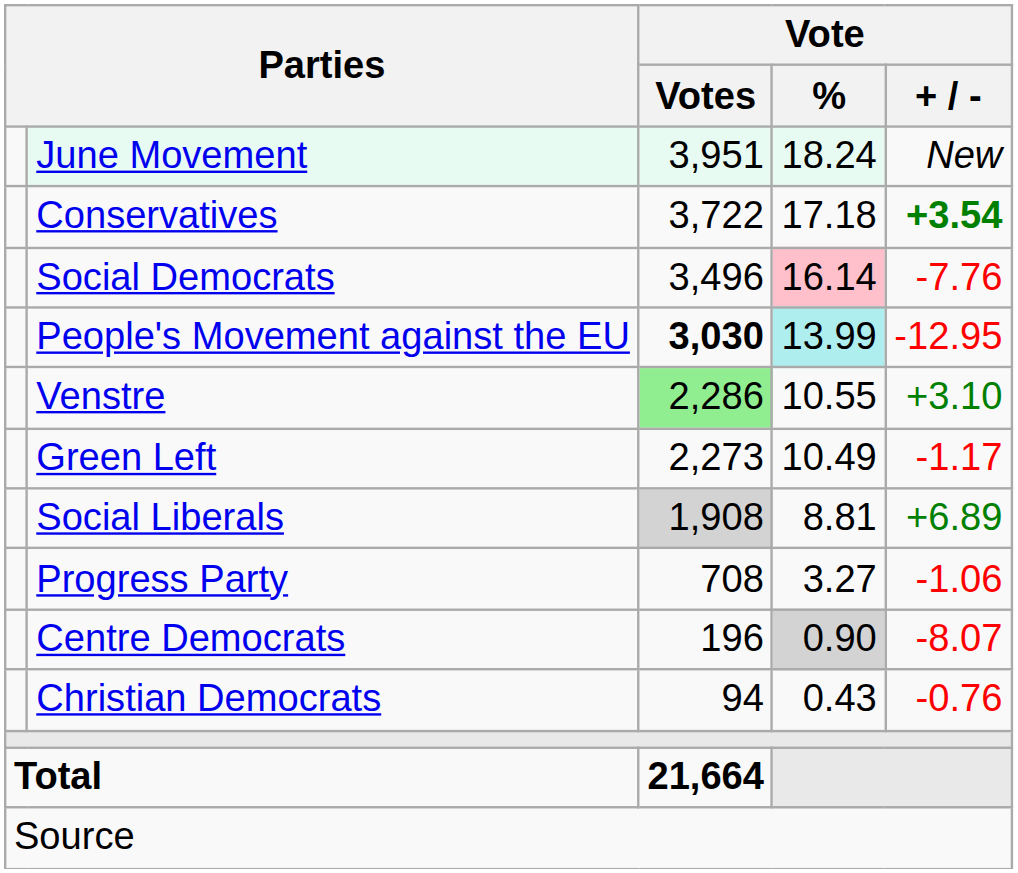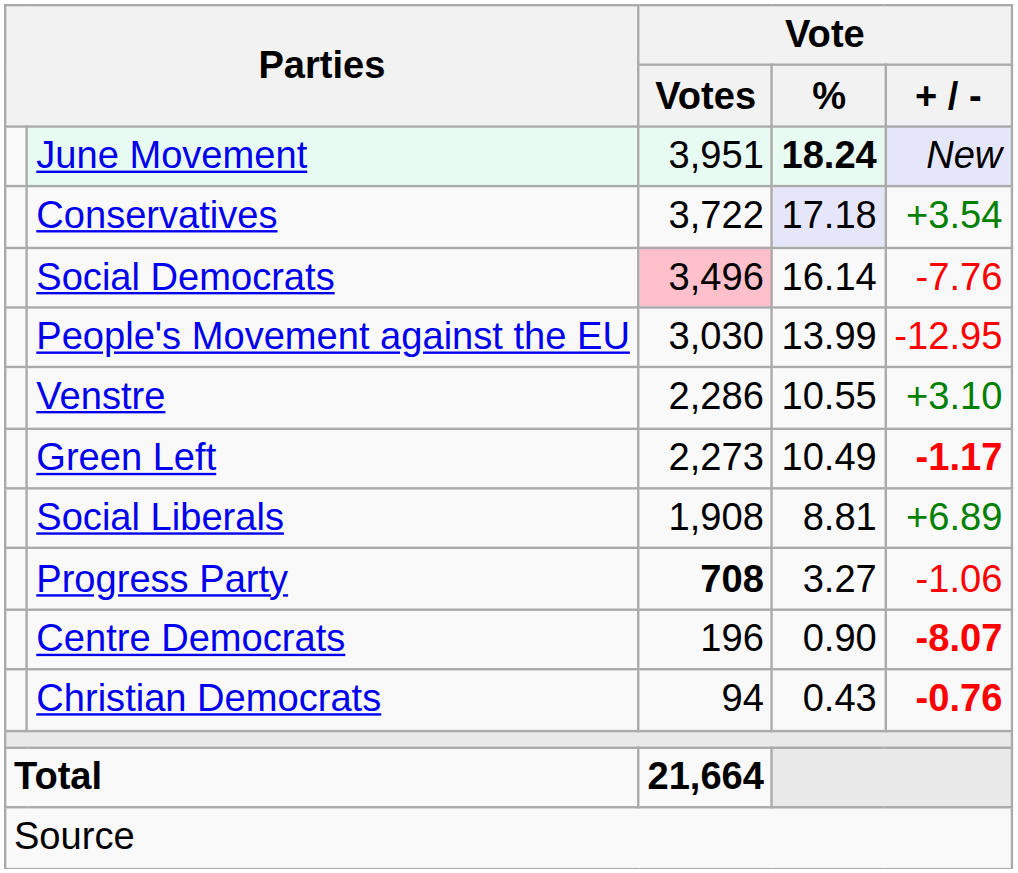June Movement | Vote / %: normal -> bold
June Movement | Vote / + / -: no background -> lavender background
Conservatives | Vote / %: no background -> lavender background
Conservatives | Vote / + / -: bold -> normal
Social Democrats | Vote / Votes: no background -> pink background
Social Democrats | Vote / %: pink background -> no background
People's Movement against the EU | Vote / Votes: bold -> normal
People's Movement against the EU | Vote / %: paleturquoise background -> no background
Venstre | Vote / Votes: lightgreen background -> no background
Green Left | Vote / + / -: normal -> bold
Social Liberals | Vote / Votes: lightgrey background -> no background
Progress Party | Vote / Votes: normal -> bold
Centre Democrats | Vote / %: lightgrey background -> no background
Centre Democrats | Vote / + / -: normal -> bold
Christian Democrats | Vote / + / -: normal -> bold
